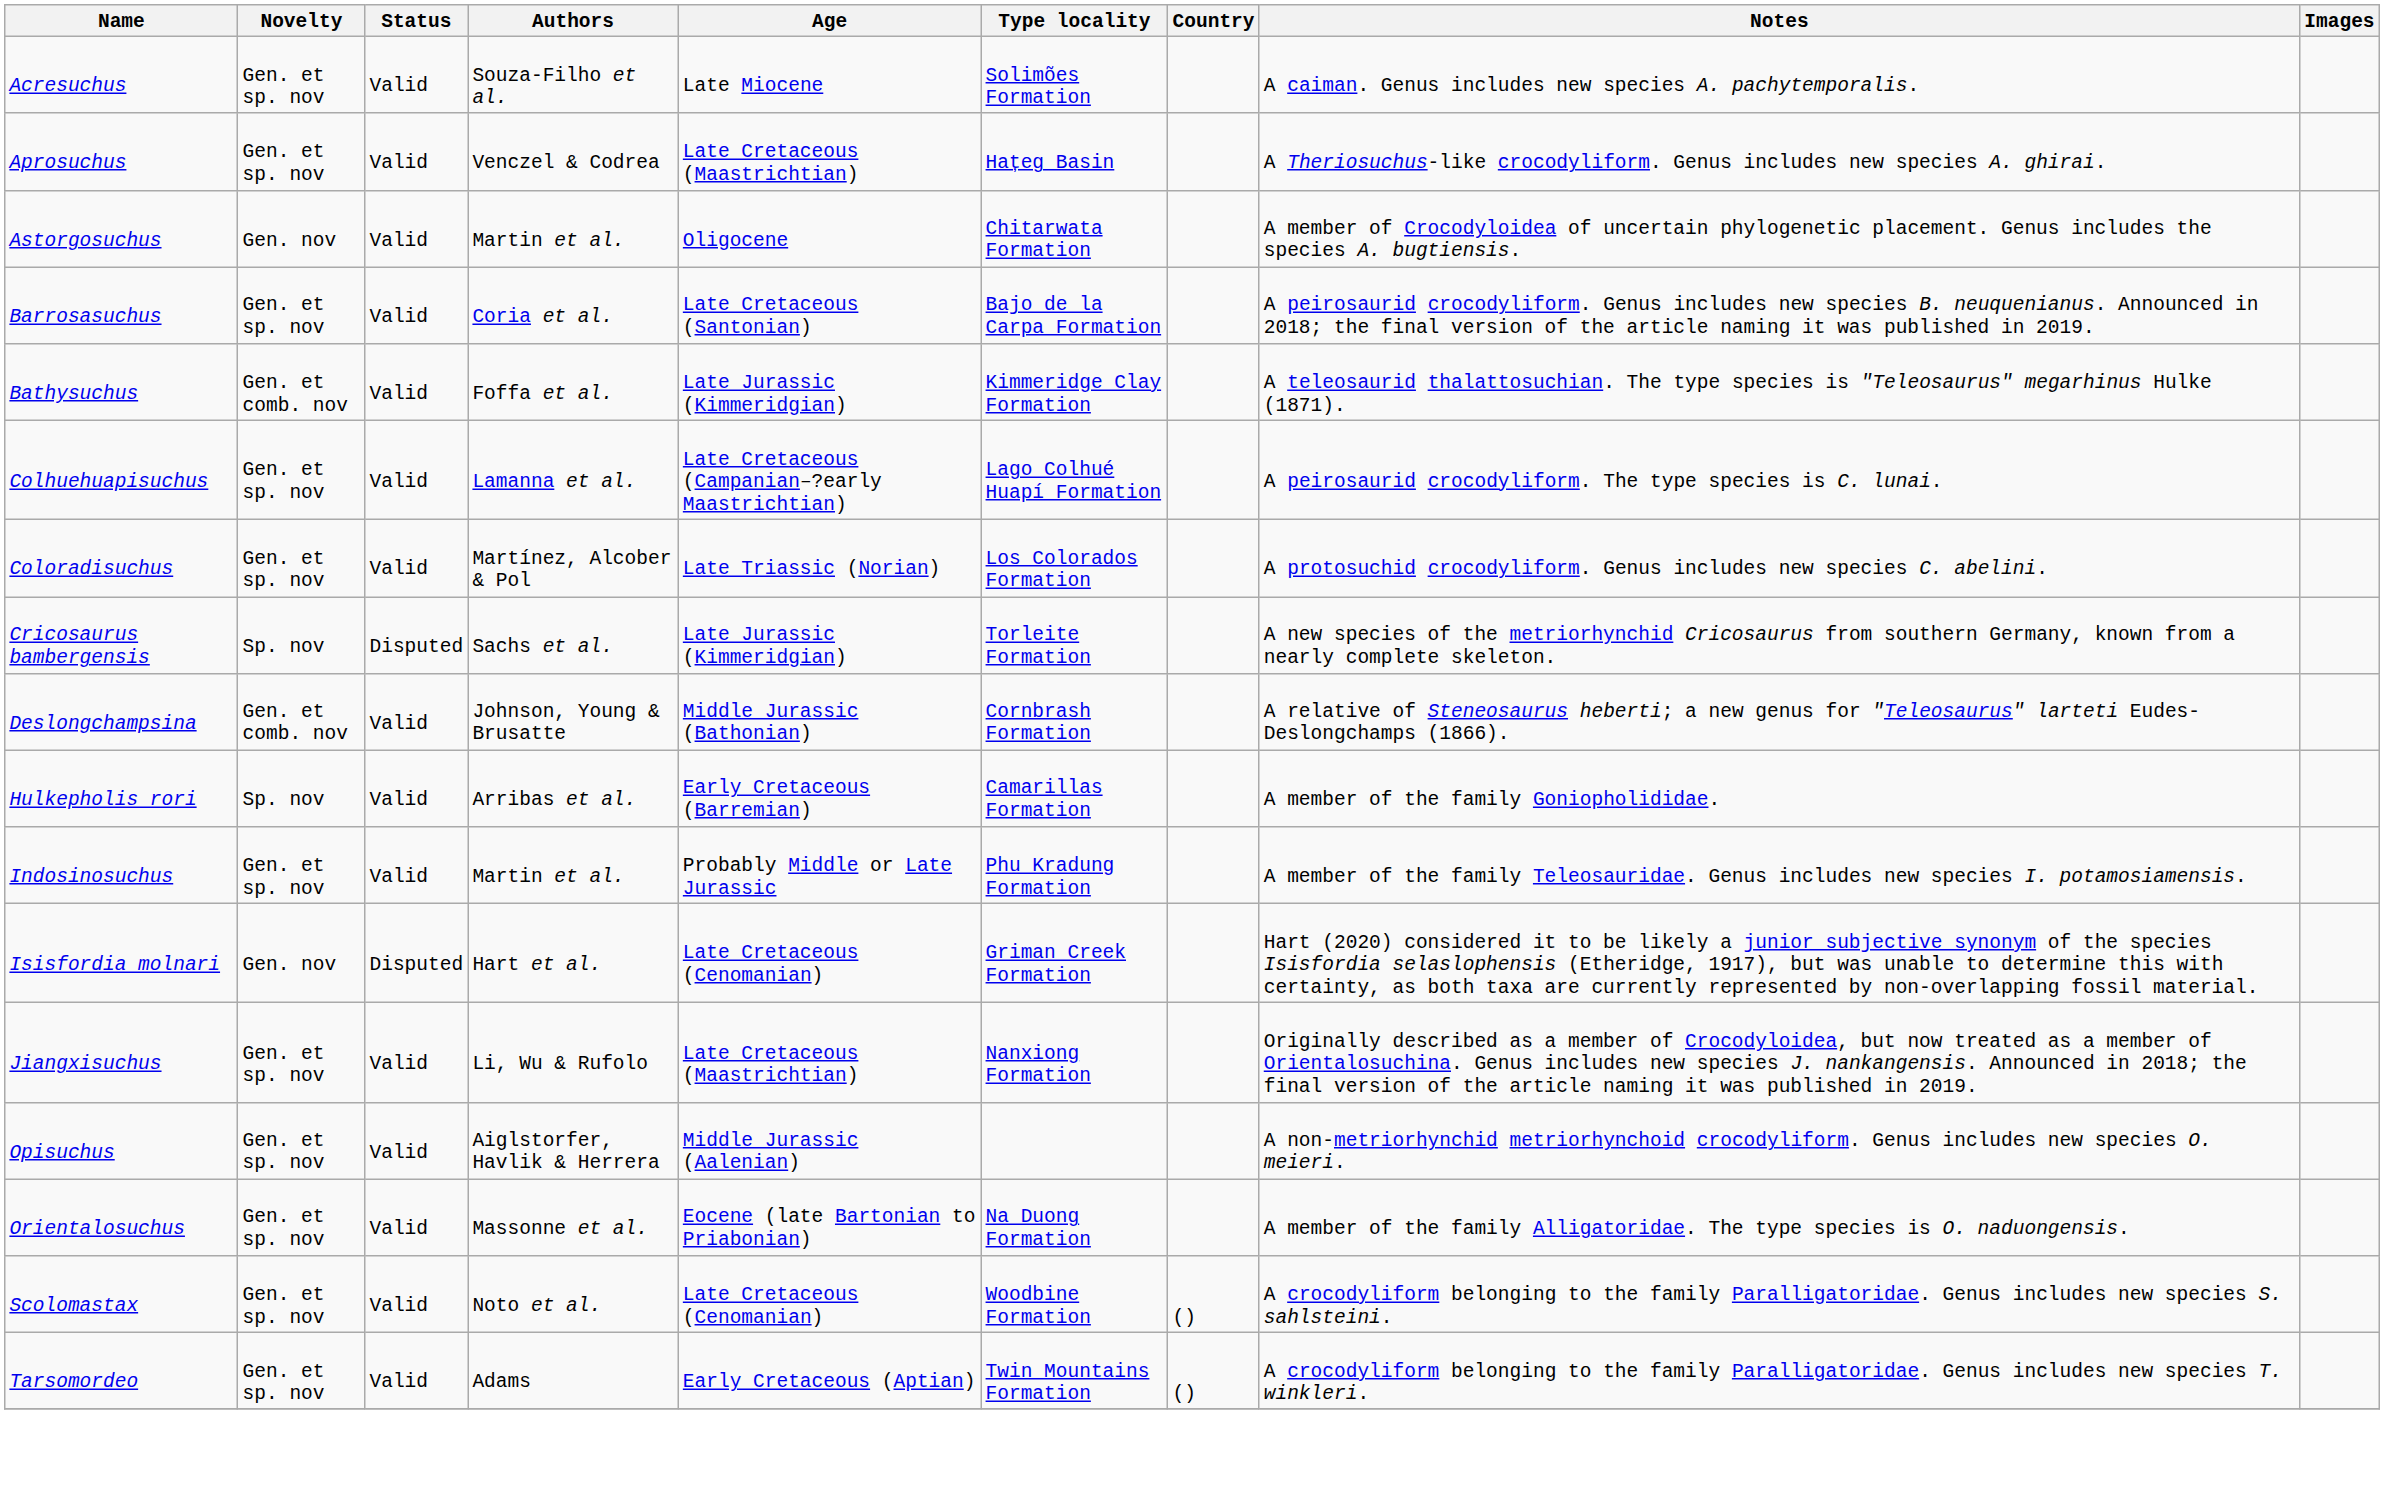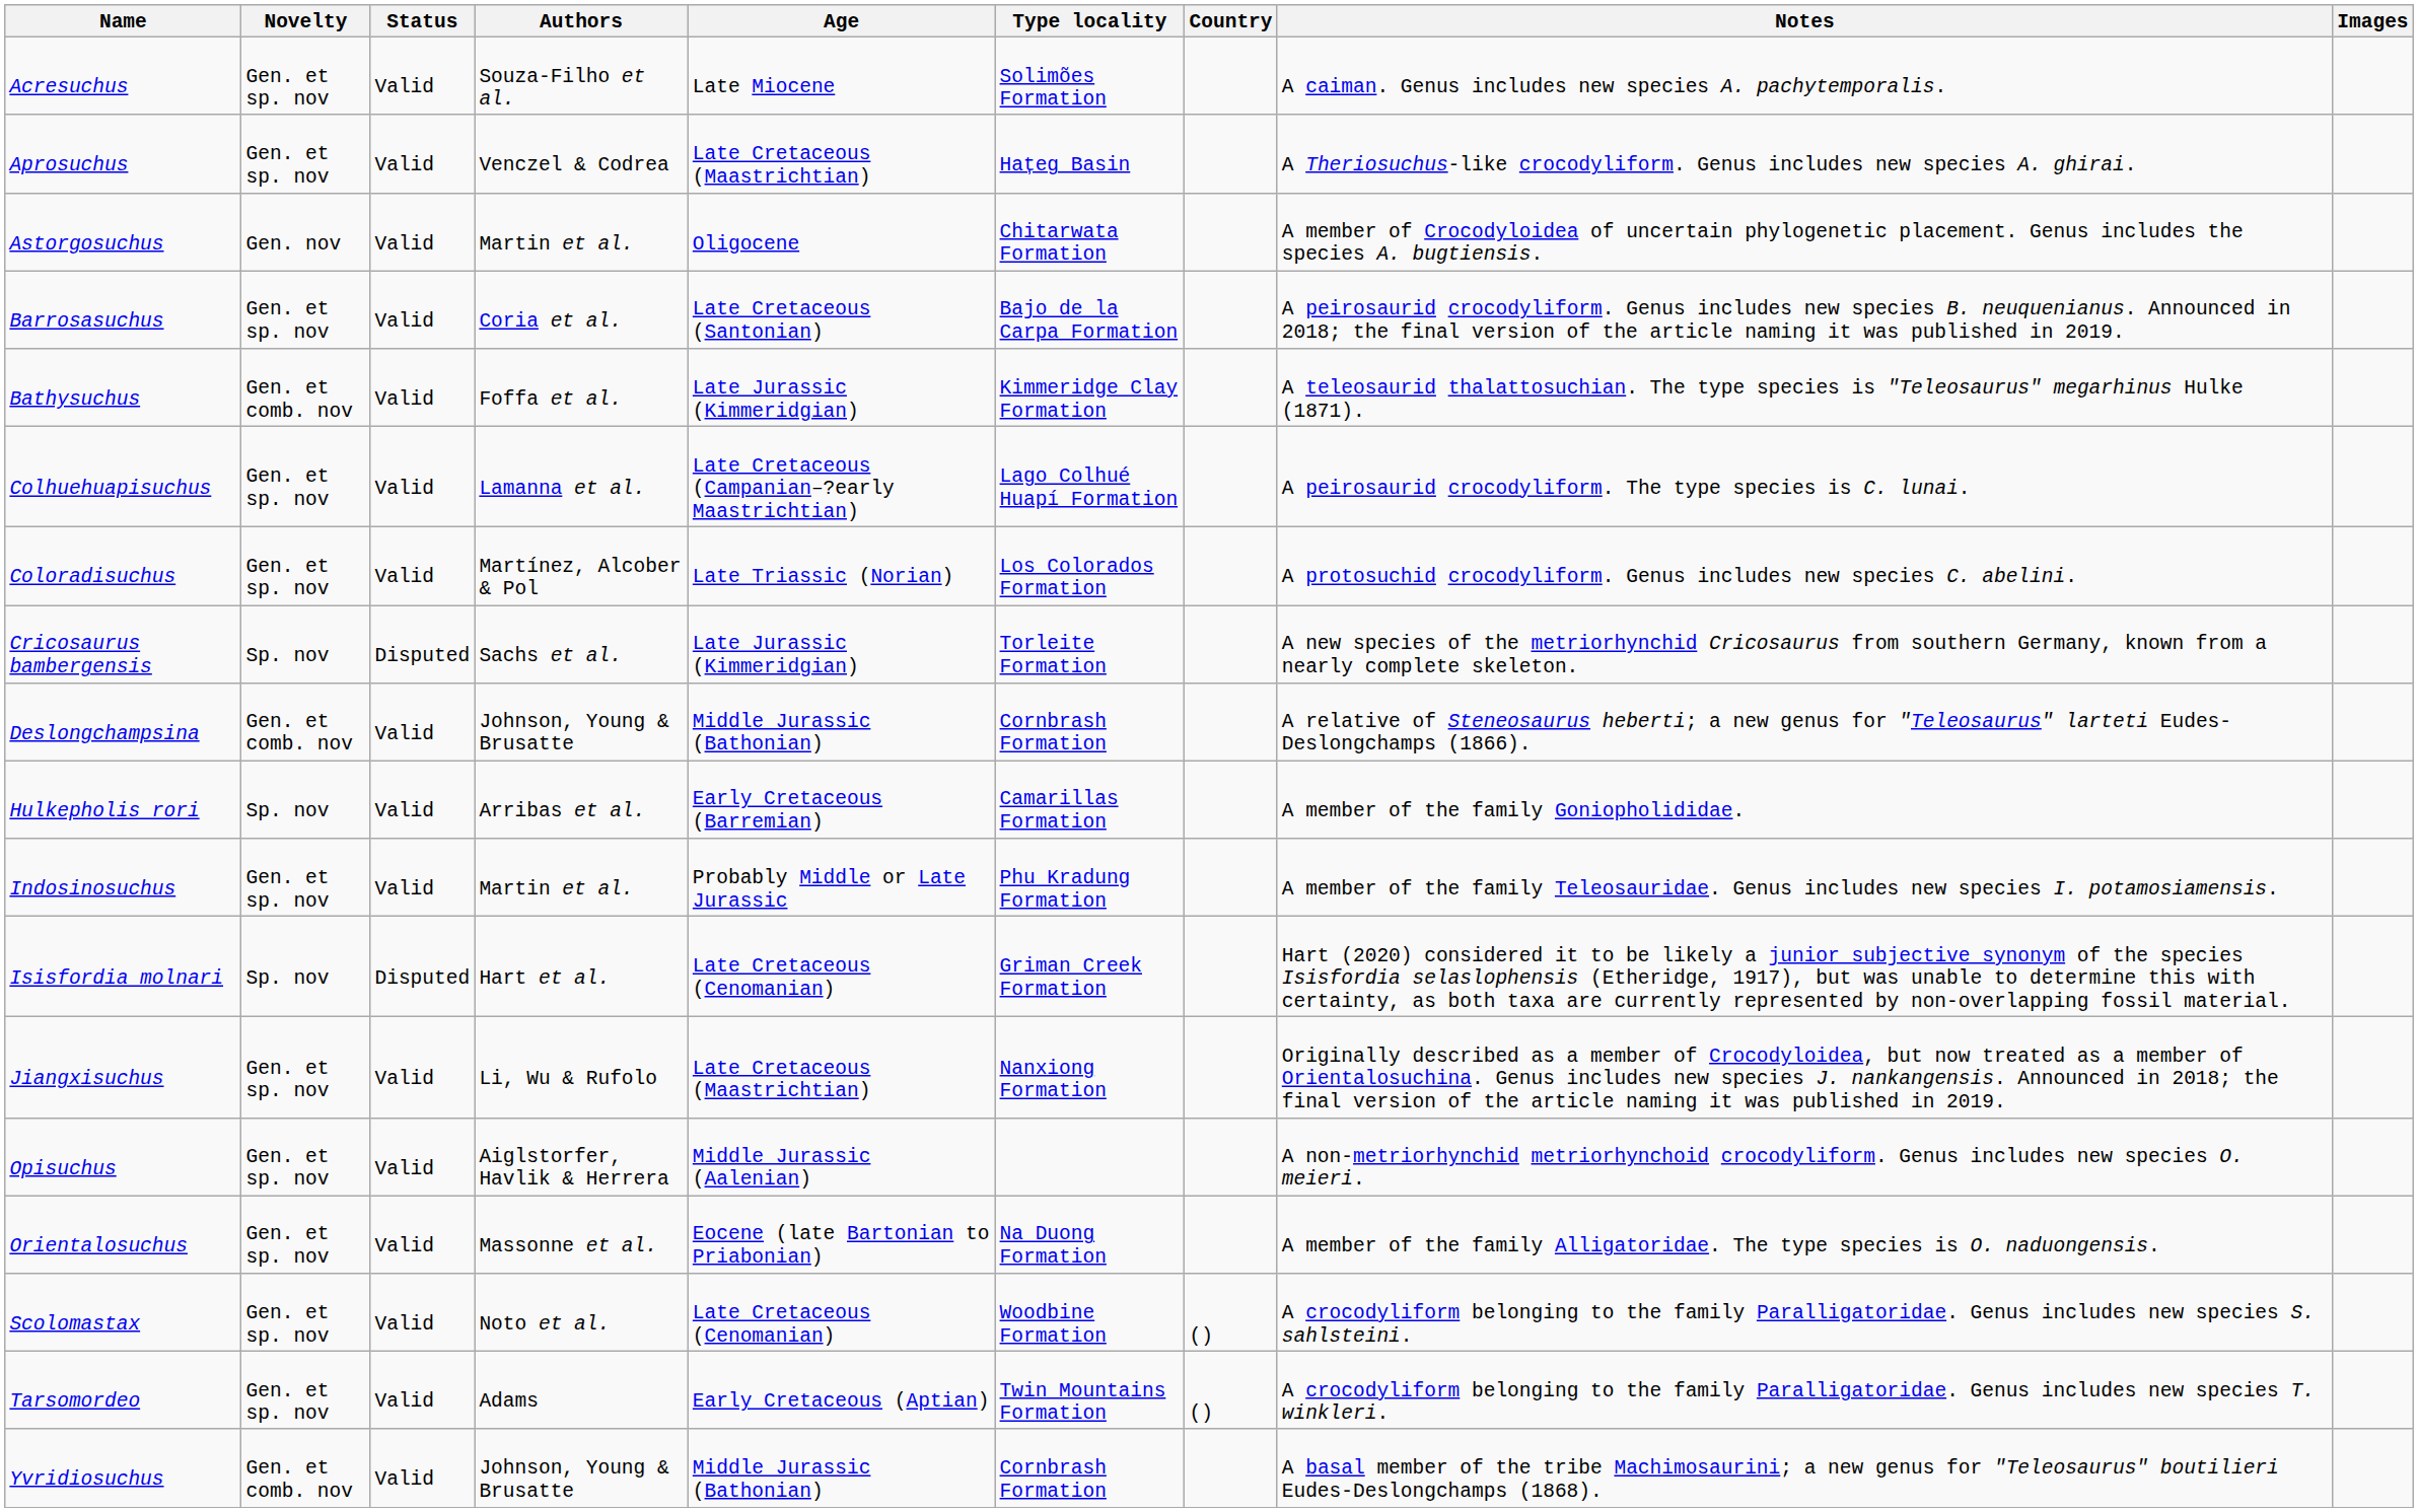Isisfordia molnari | Novelty: Gen. nov -> Sp. nov
+ row: Yvridiosuchus | Gen. et comb. nov | Valid | Johnson, Young & Brusatte | Middle Jurassic (Bathonian) | Cornbrash Formation | A basal member of the tribe Machimosaurini; a new genus for "Teleosaurus" boutilieri Eudes-Deslongchamps (1868).
